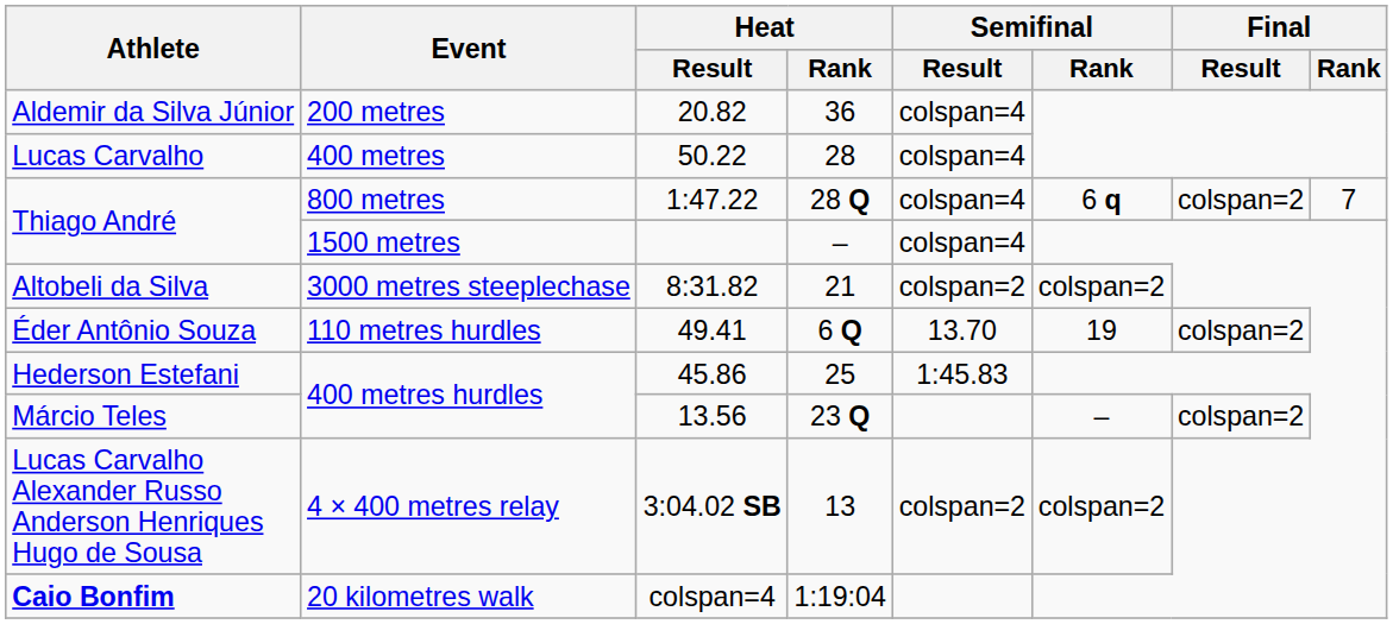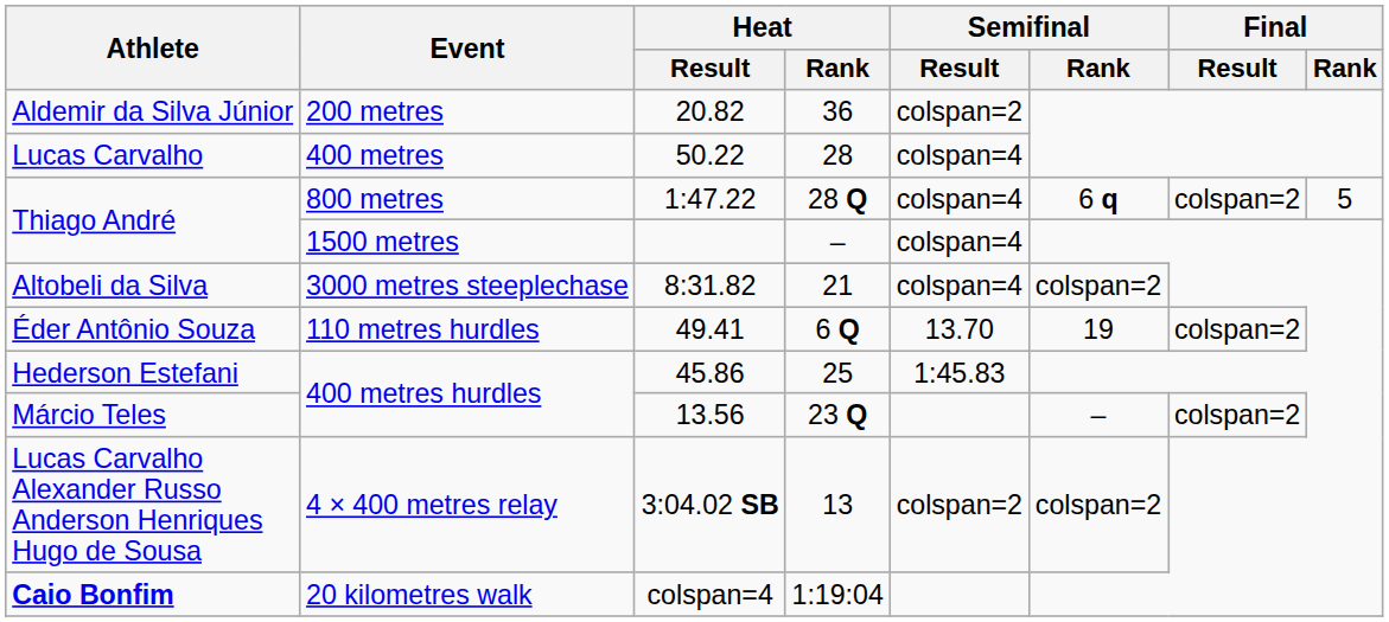Aldemir da Silva Júnior | Semifinal / Result: colspan=4 -> colspan=2
Thiago André / 800 metres | Final / Rank: 7 -> 5
Altobeli da Silva | Semifinal / Result: colspan=2 -> colspan=4
